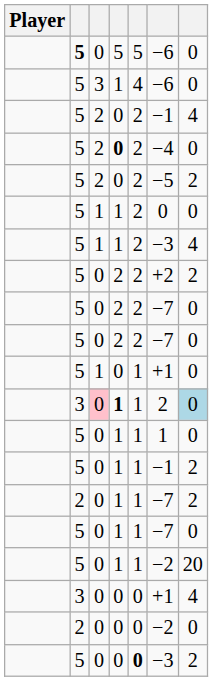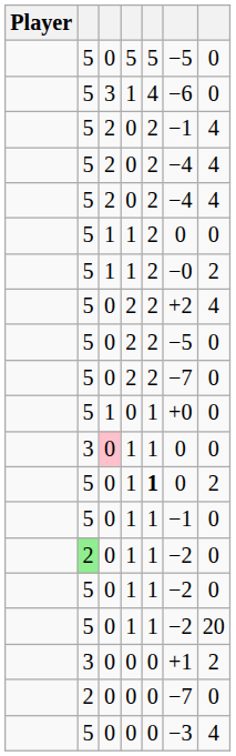row 2 | column 2: bold -> normal
row 2 | column 6: −6 -> −5
row 5 | column 4: bold -> normal
row 5 | column 7: 0 -> 4
row 6 | column 6: −5 -> −4
row 6 | column 7: 2 -> 4
row 8 | column 6: −3 -> −0
row 8 | column 7: 4 -> 2
row 9 | column 7: 2 -> 4
row 10 | column 6: −7 -> −5
row 12 | column 6: +1 -> +0
row 13 | column 4: bold -> normal
row 13 | column 6: 2 -> 0
row 13 | column 7: lightblue background -> no background
row 14 | column 5: normal -> bold
row 14 | column 6: 1 -> 0
row 14 | column 7: 0 -> 2
row 15 | column 7: 2 -> 0
row 16 | column 2: no background -> lightgreen background
row 16 | column 6: −7 -> −2
row 16 | column 7: 2 -> 0
row 17 | column 6: −7 -> −2
row 19 | column 7: 4 -> 2
row 20 | column 6: −2 -> −7
row 21 | column 5: bold -> normal
row 21 | column 7: 2 -> 4
